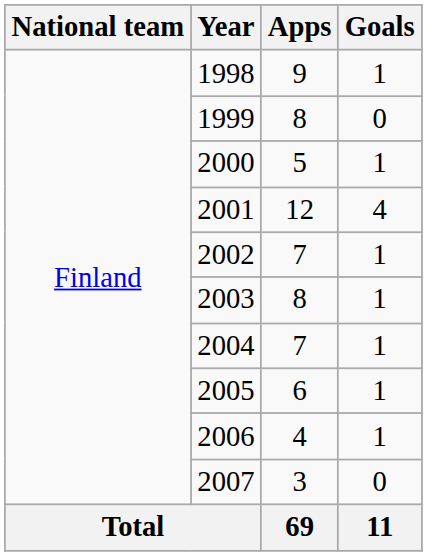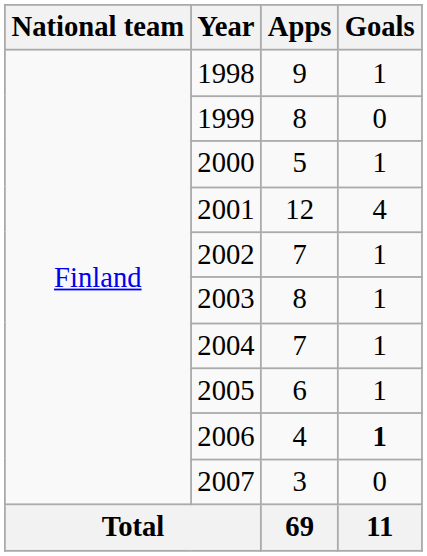2006 | Goals: normal -> bold
